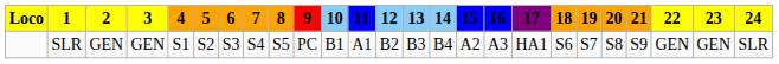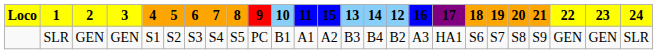columns swapped: 12 <-> 15
